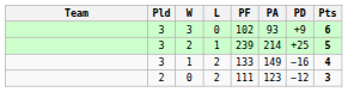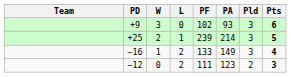columns swapped: Pld <-> PD
